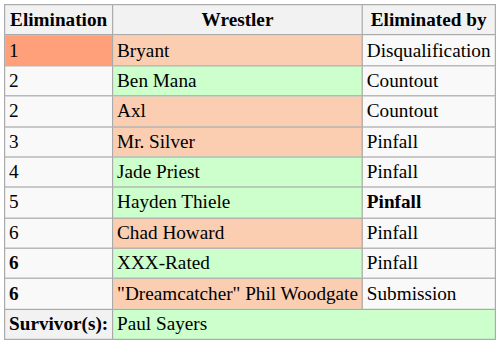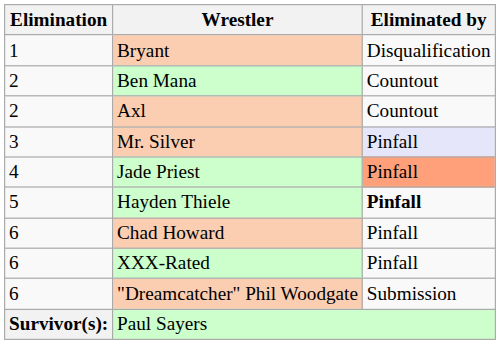Bryant | Elimination: lightsalmon background -> no background
Mr. Silver | Eliminated by: no background -> lavender background
Jade Priest | Eliminated by: no background -> lightsalmon background
XXX-Rated | Elimination: bold -> normal
"Dreamcatcher" Phil Woodgate | Elimination: bold -> normal
